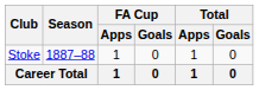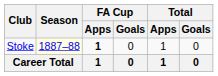Stoke | Season: no background -> lightyellow background
Stoke | FA Cup / Apps: normal -> bold
